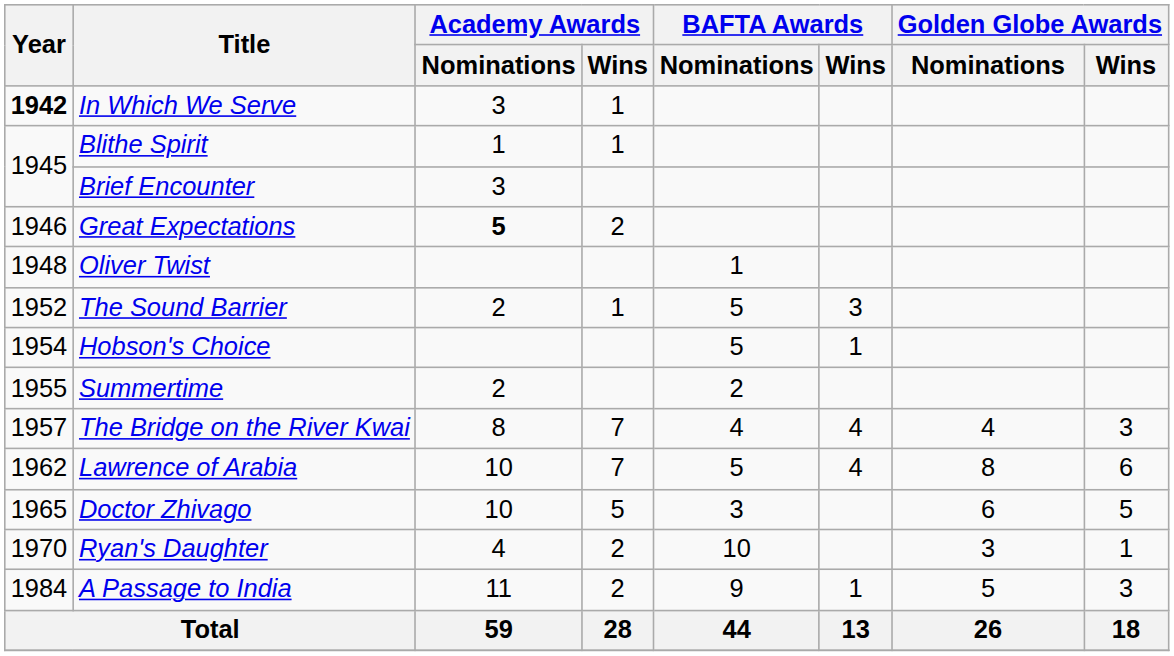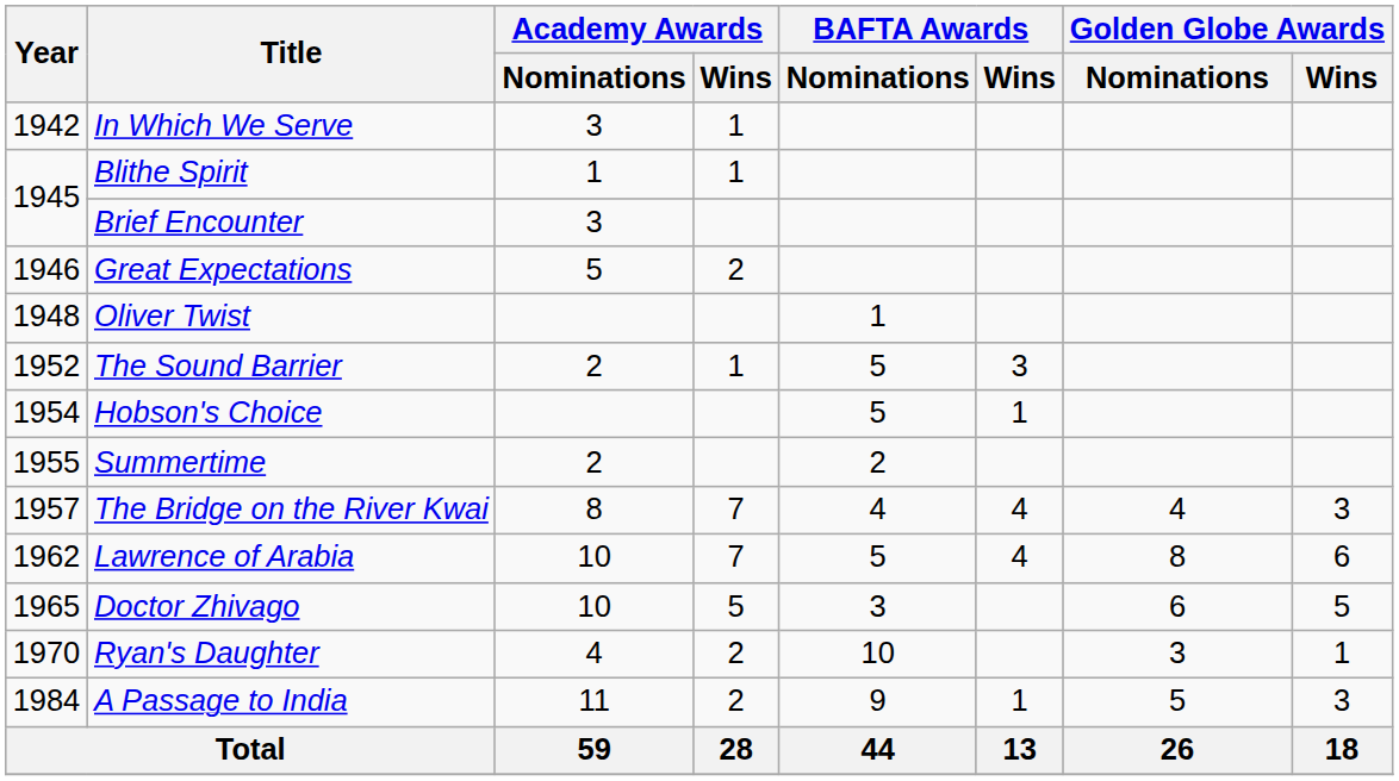In Which We Serve | Year: bold -> normal
Great Expectations | Academy Awards / Nominations: bold -> normal
